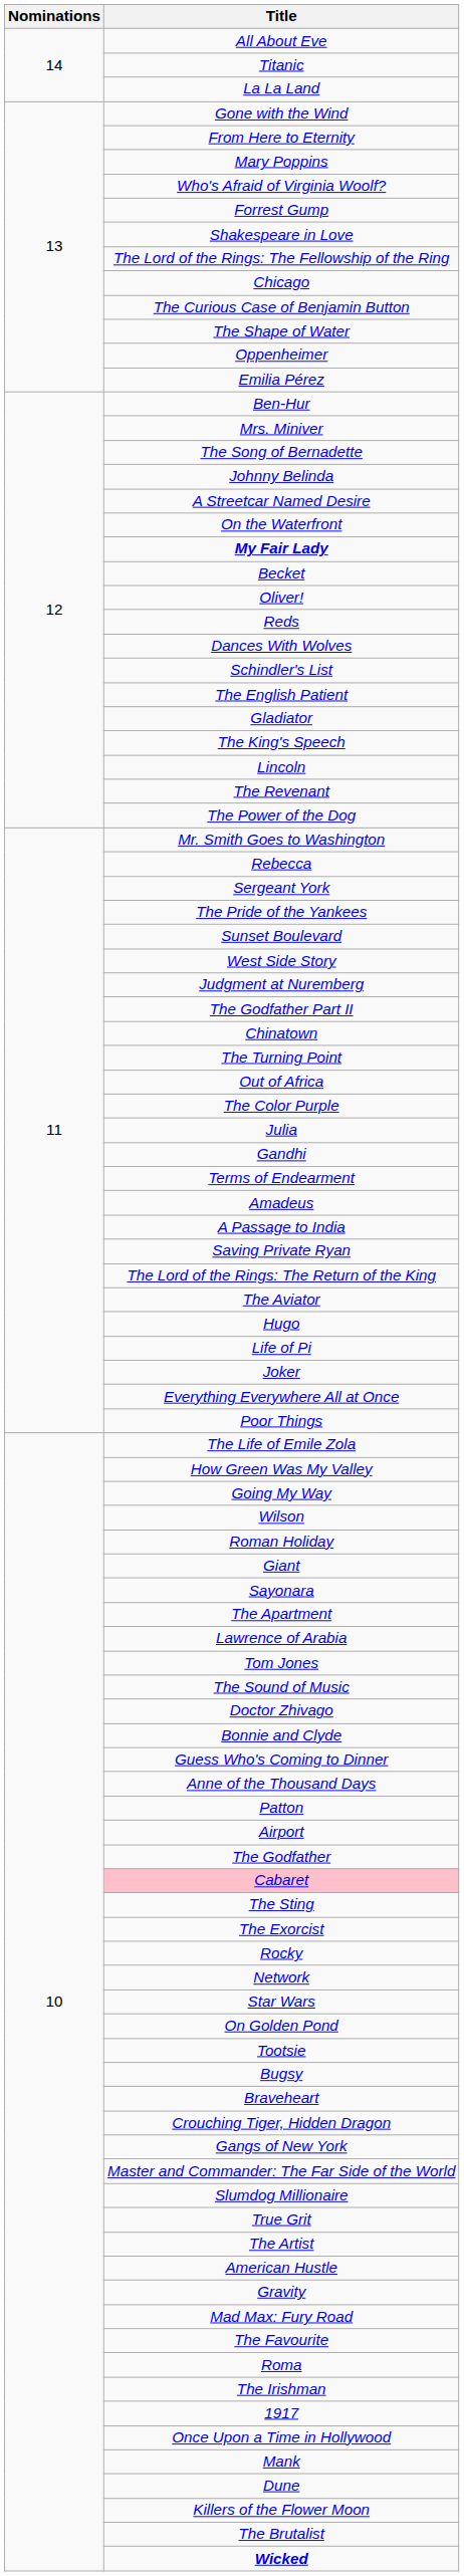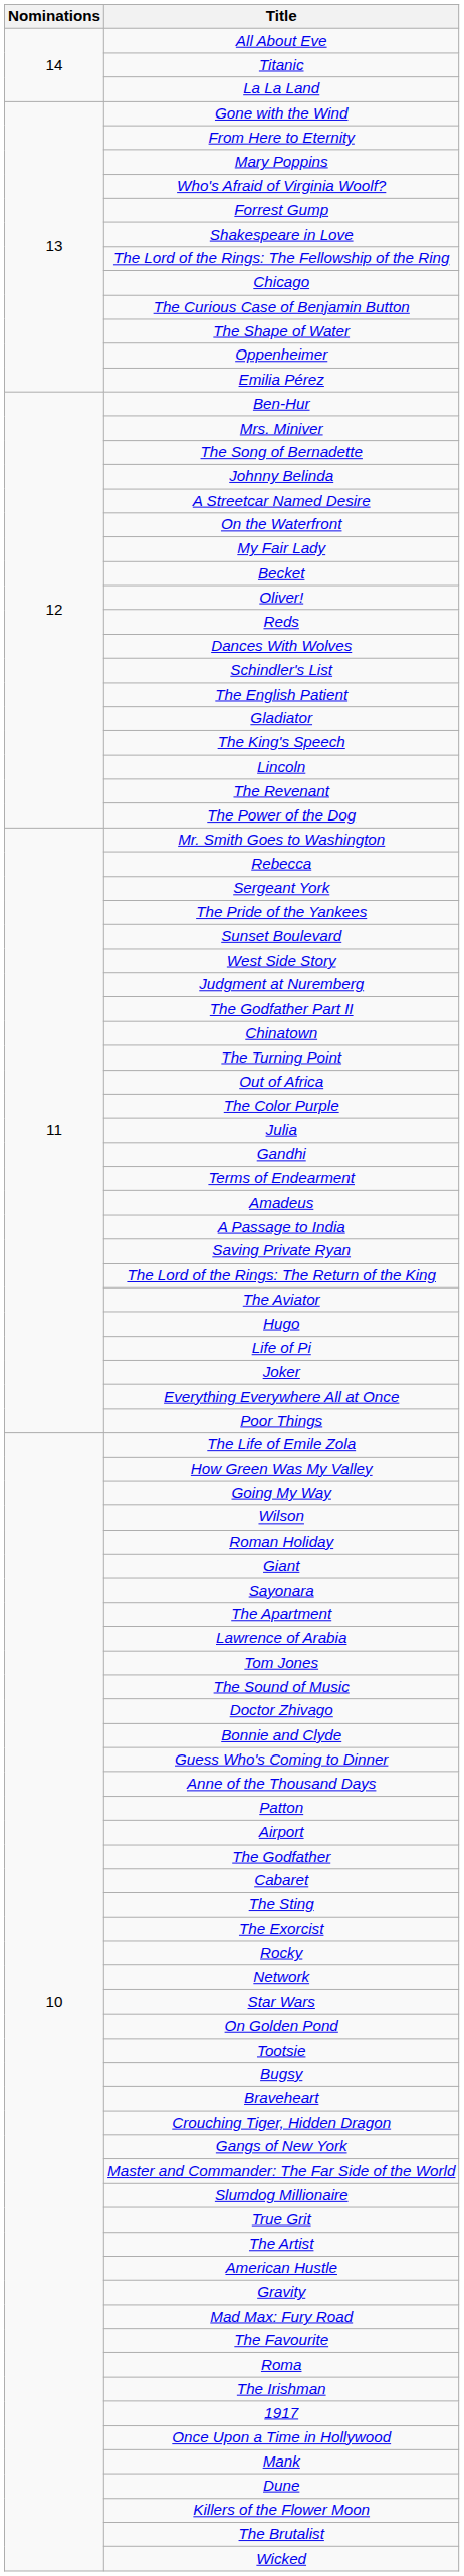My Fair Lady | Title: bold -> normal
Cabaret | Title: pink background -> no background
Wicked | Title: bold -> normal
